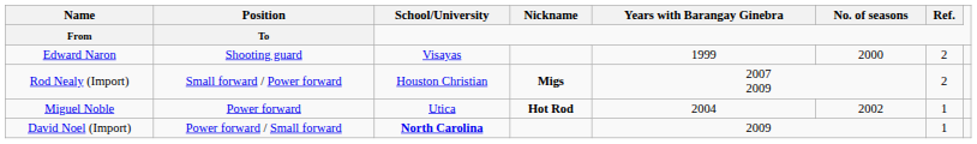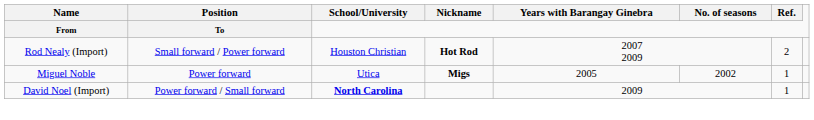- row: Edward Naron | Shooting guard | Visayas | 1999 | 2000 | 2
Rod Nealy (Import) | Nickname: Migs -> Hot Rod
Miguel Noble | Nickname: Hot Rod -> Migs
Miguel Noble | Years with Barangay Ginebra: 2004 -> 2005
